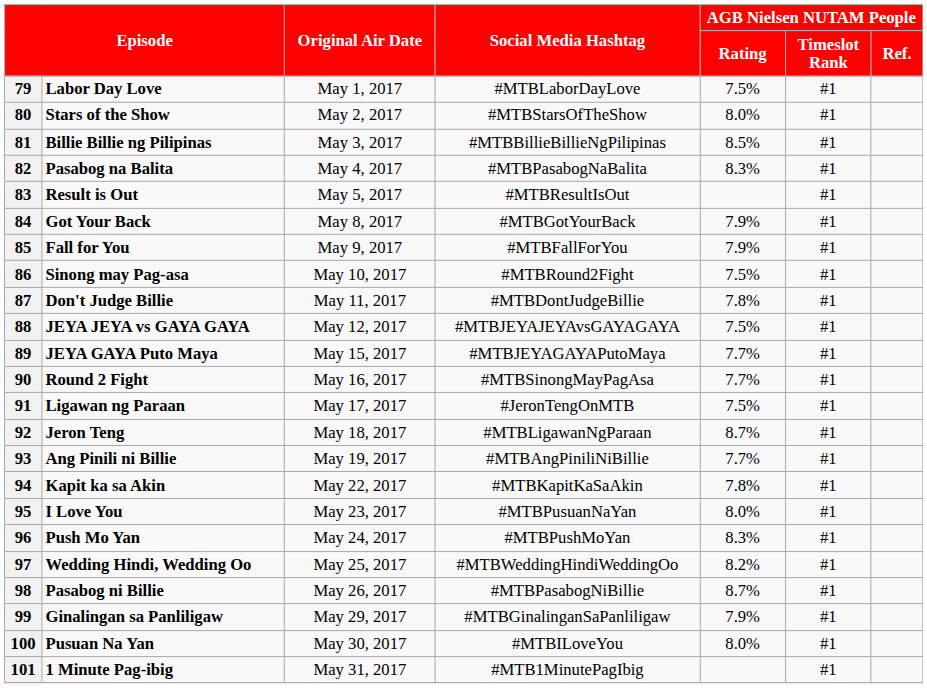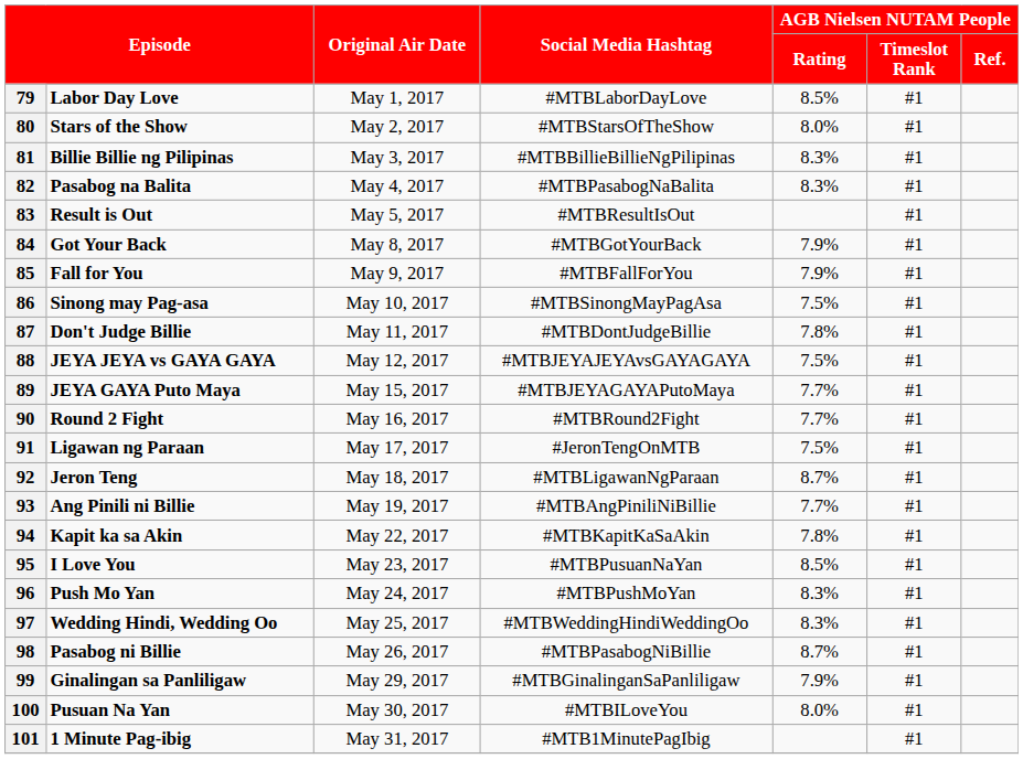79 | AGB Nielsen NUTAM People / Rating: 7.5% -> 8.5%
81 | AGB Nielsen NUTAM People / Rating: 8.5% -> 8.3%
86 | Social Media Hashtag: #MTBRound2Fight -> #MTBSinongMayPagAsa
90 | Social Media Hashtag: #MTBSinongMayPagAsa -> #MTBRound2Fight
95 | AGB Nielsen NUTAM People / Rating: 8.0% -> 8.5%
97 | AGB Nielsen NUTAM People / Rating: 8.2% -> 8.3%
